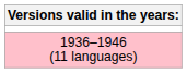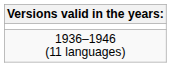row 3 | column 1: pink background -> no background
